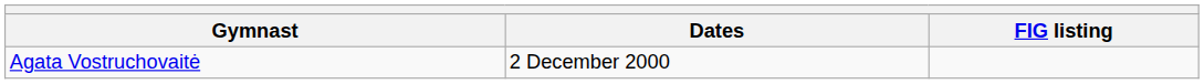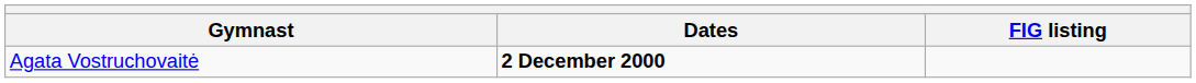Agata Vostruchovaitė | Dates: normal -> bold
